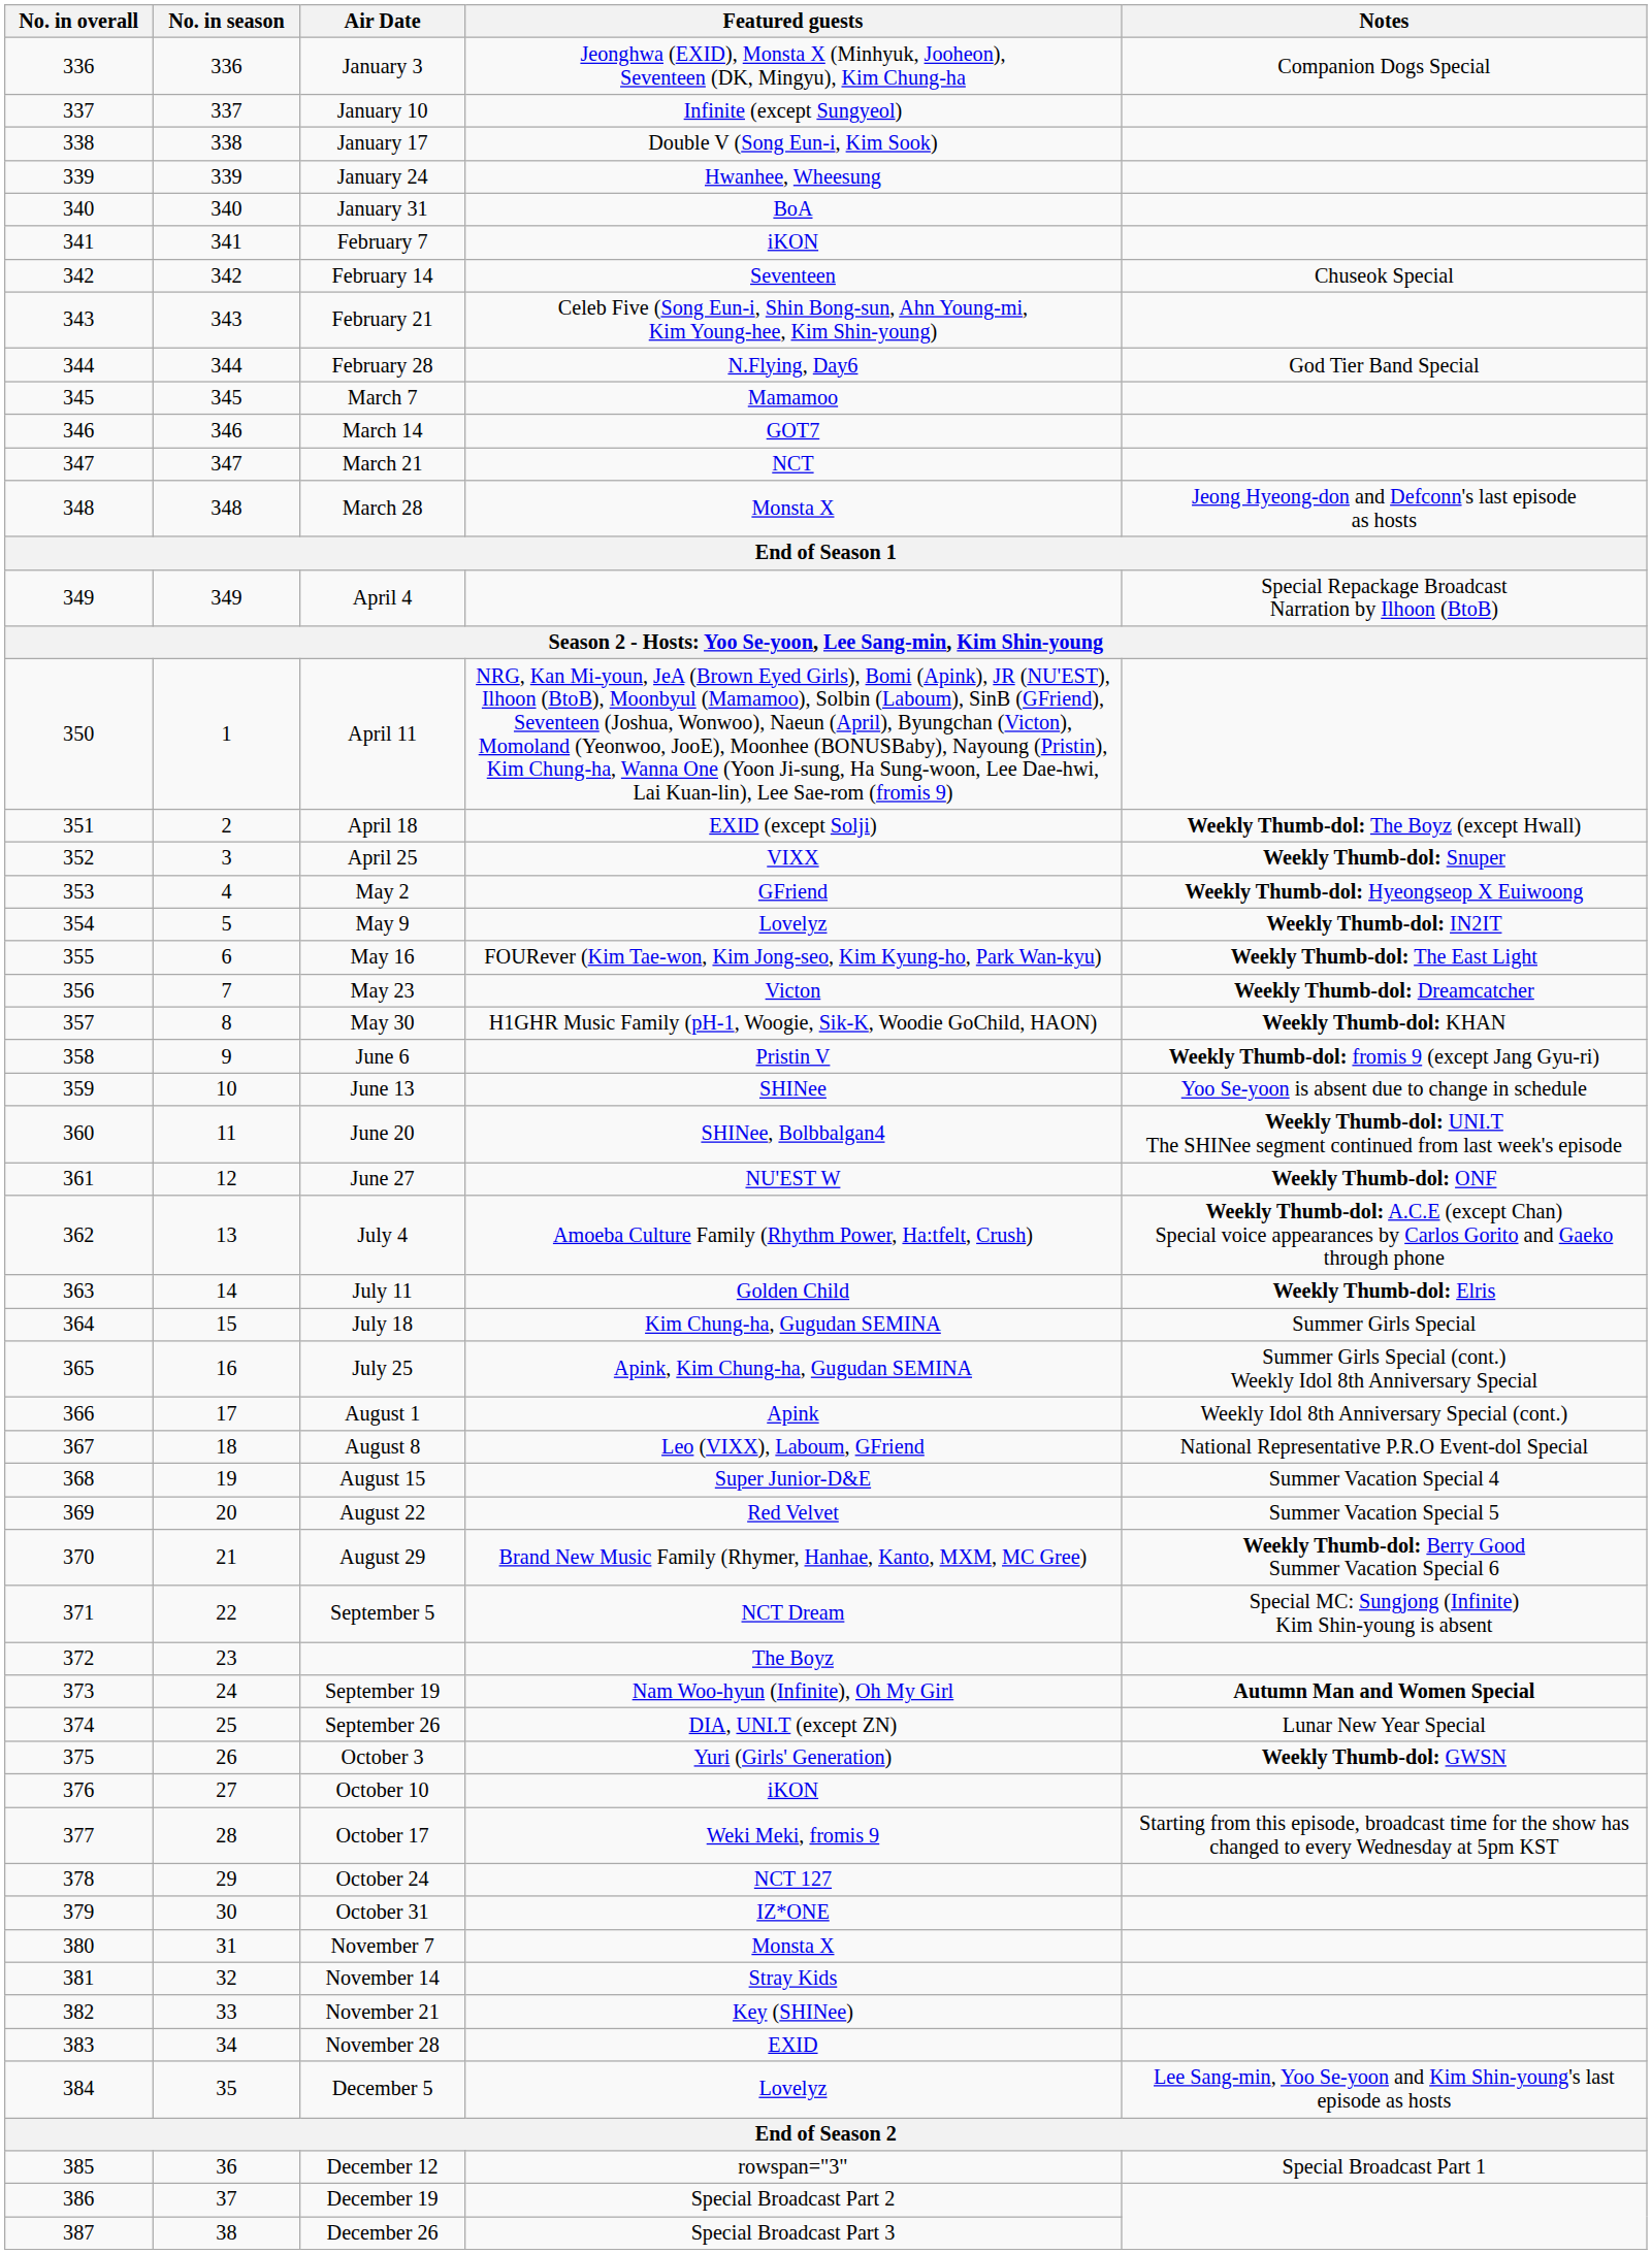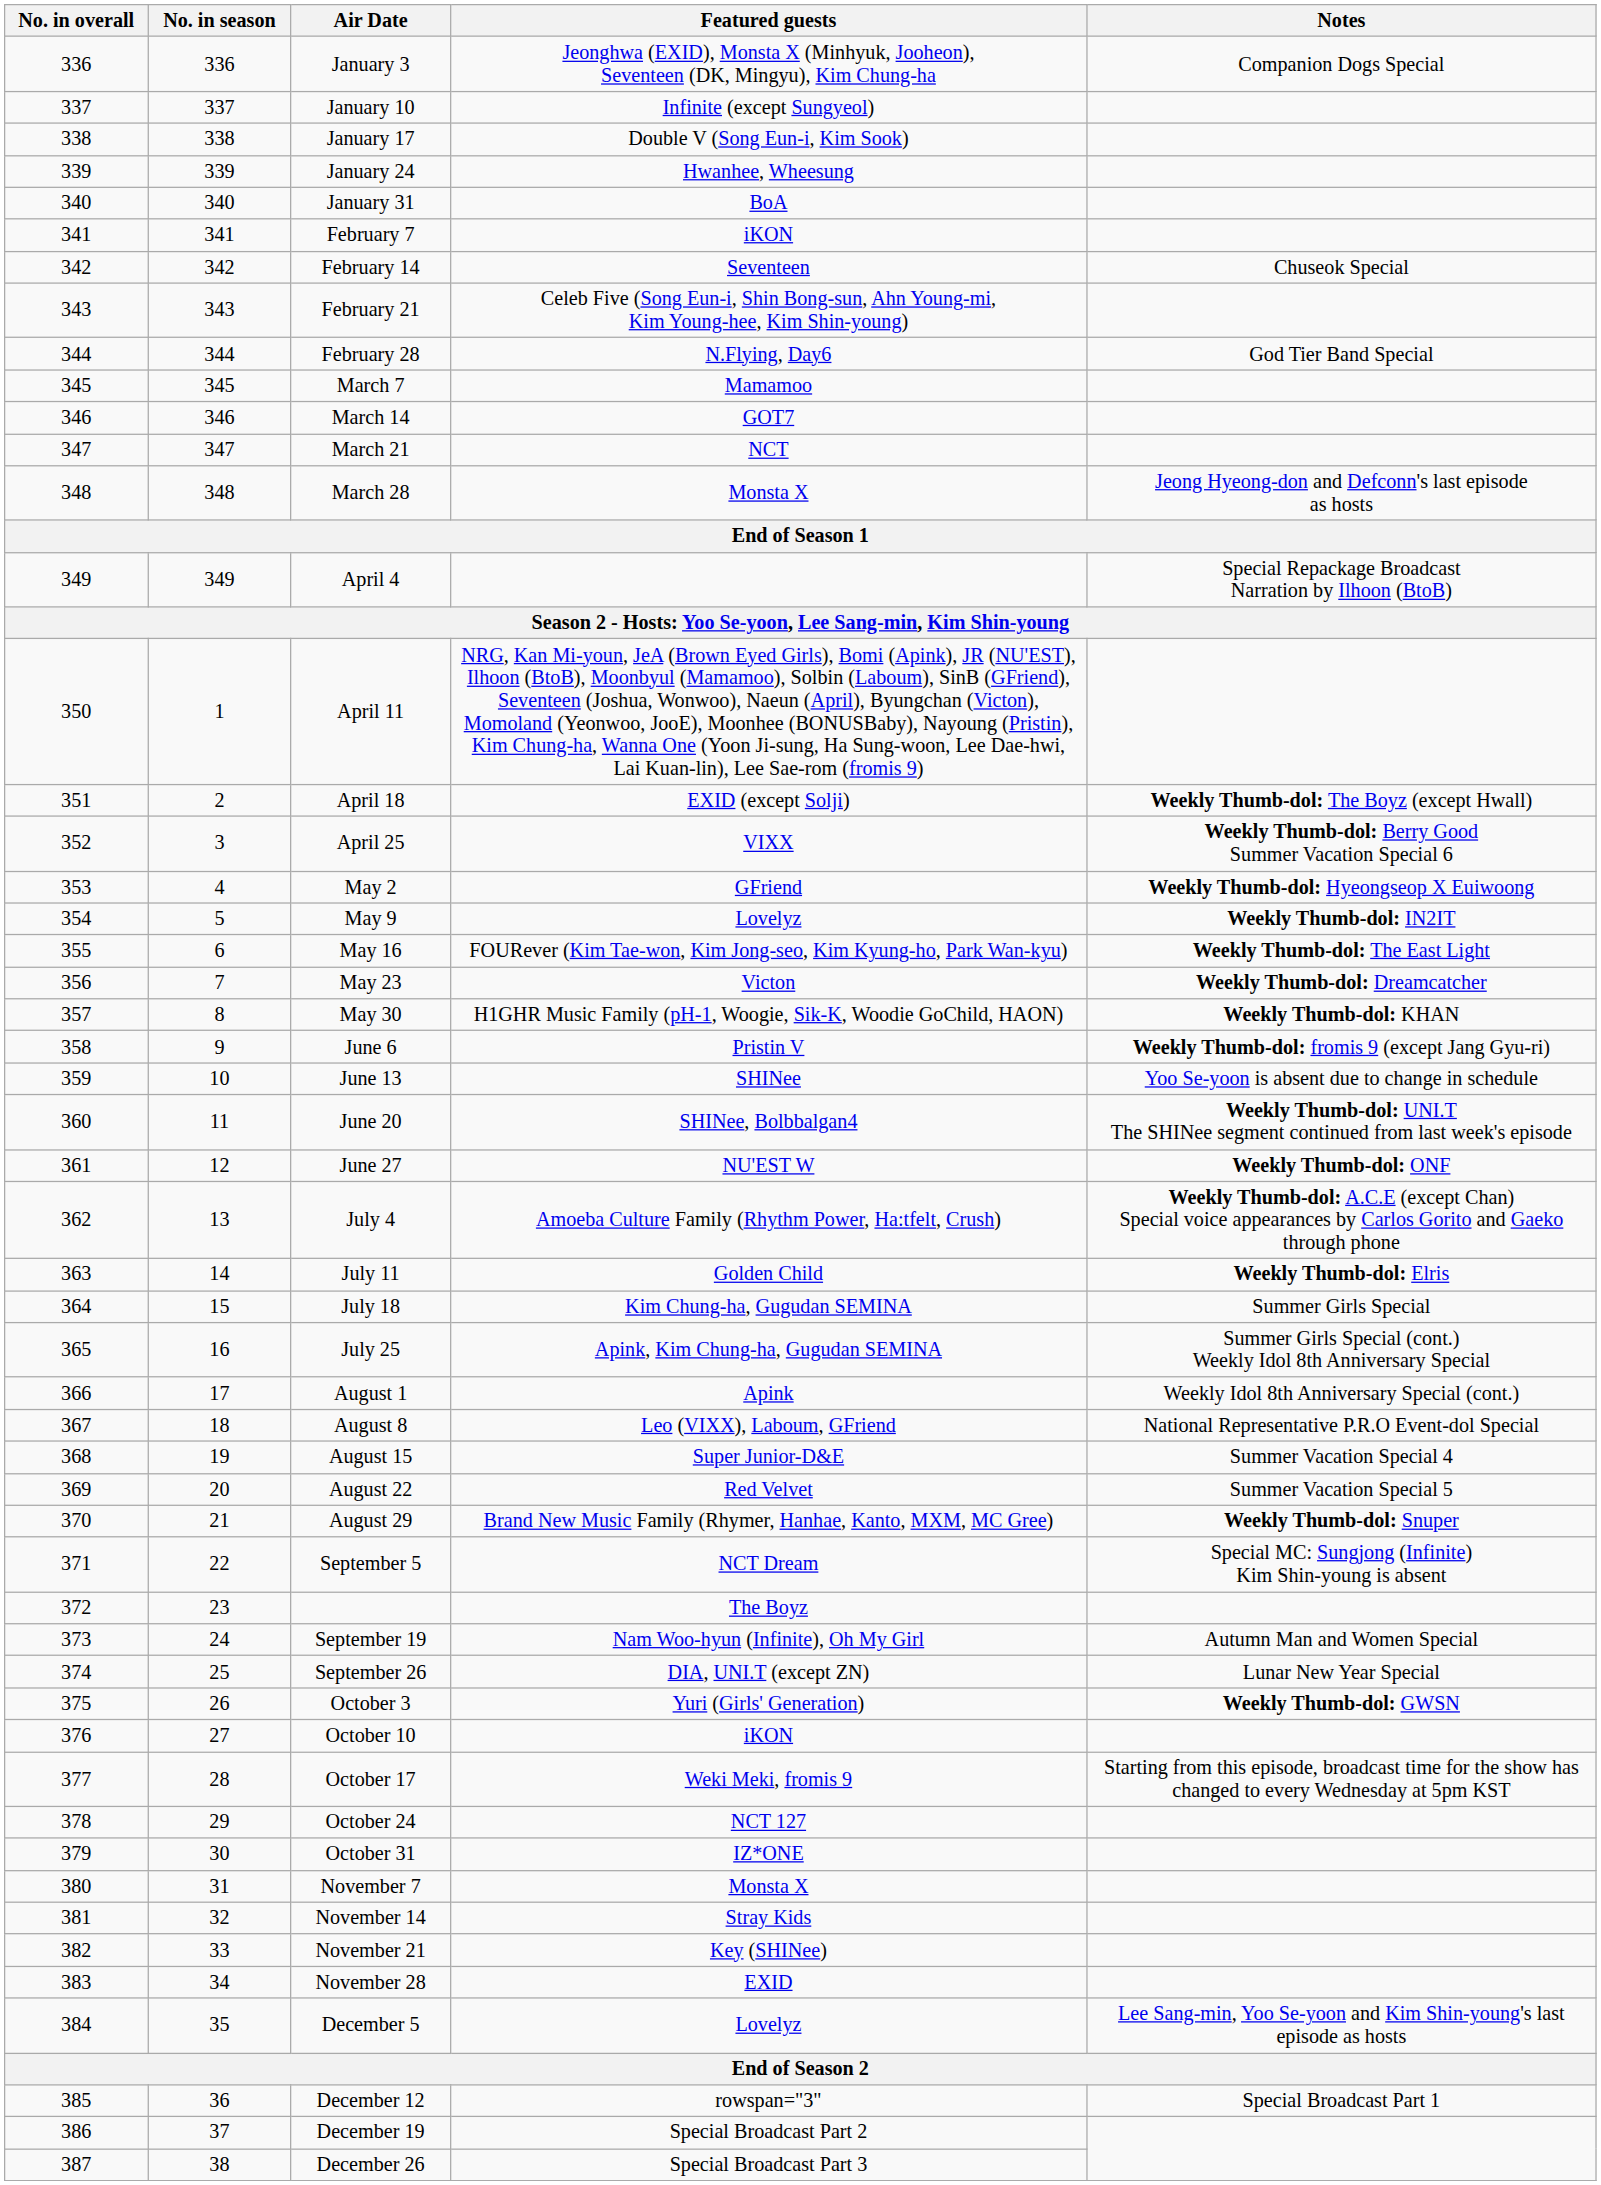April 25 | Notes: Weekly Thumb-dol: Snuper -> Weekly Thumb-dol: Berry Good Summer Vacation Special 6
August 29 | Notes: Weekly Thumb-dol: Berry Good Summer Vacation Special 6 -> Weekly Thumb-dol: Snuper
September 19 | Notes: bold -> normal
